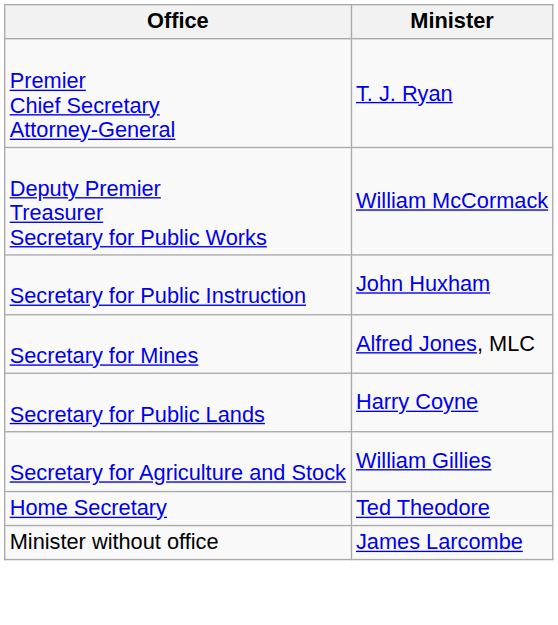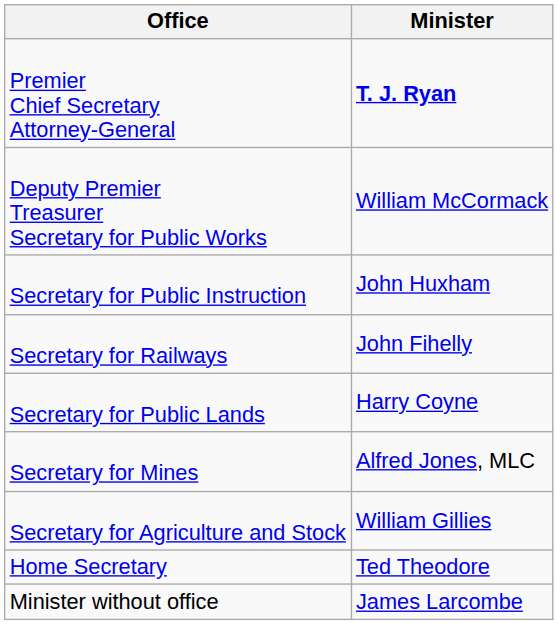Premier Chief Secretary Attorney-General | Minister: normal -> bold
+ row: Secretary for Railways | John Fihelly
rows swapped: Secretary for Public Lands <-> Secretary for Mines
